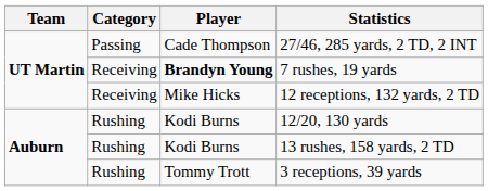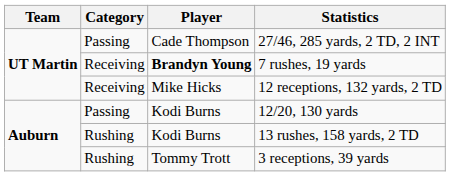12/20, 130 yards | Category: Rushing -> Passing
